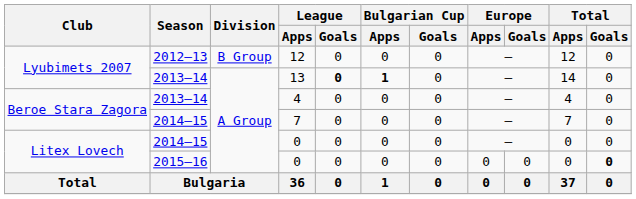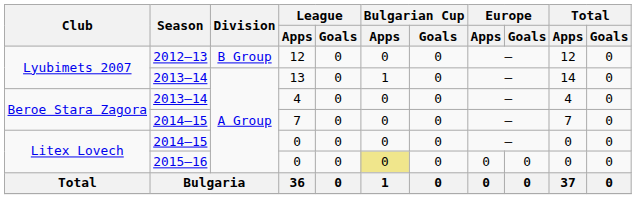13 | League / Goals: bold -> normal
13 | Bulgarian Cup / Apps: bold -> normal
2015–16 / 0 | Bulgarian Cup / Apps: no background -> khaki background
2015–16 / 0 | Total / Goals: bold -> normal
